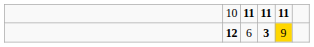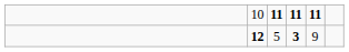row 2 | column 3: 6 -> 5
row 2 | column 5: gold background -> no background
